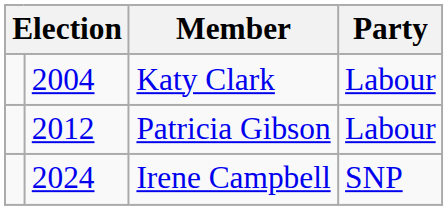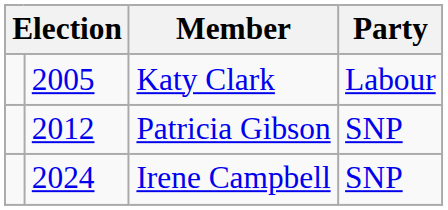Katy Clark | column 2: 2004 -> 2005
Patricia Gibson | Party: Labour -> SNP
